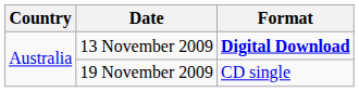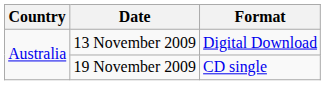13 November 2009 | Format: bold -> normal
